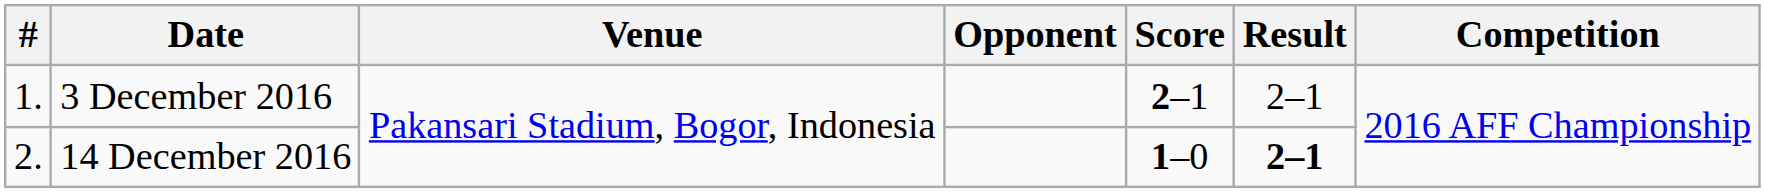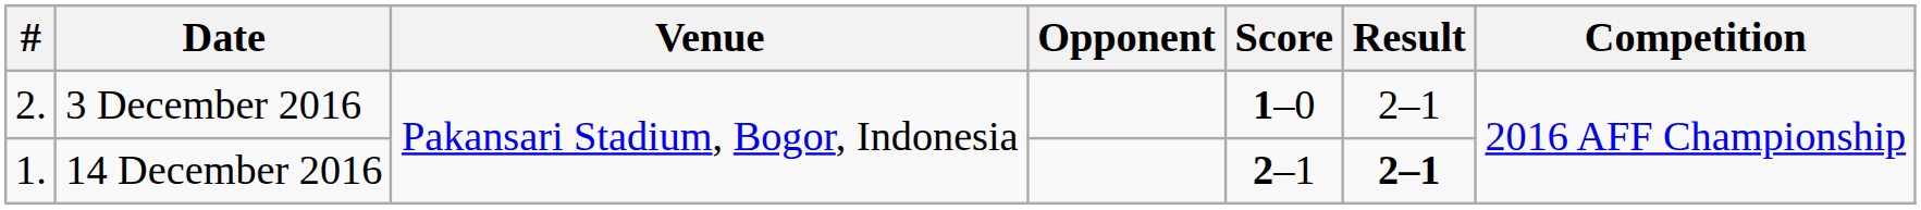3 December 2016 | #: 1. -> 2.
3 December 2016 | Score: 2–1 -> 1–0
14 December 2016 | #: 2. -> 1.
14 December 2016 | Score: 1–0 -> 2–1
